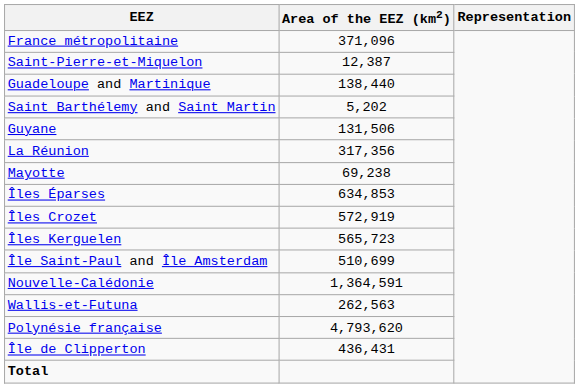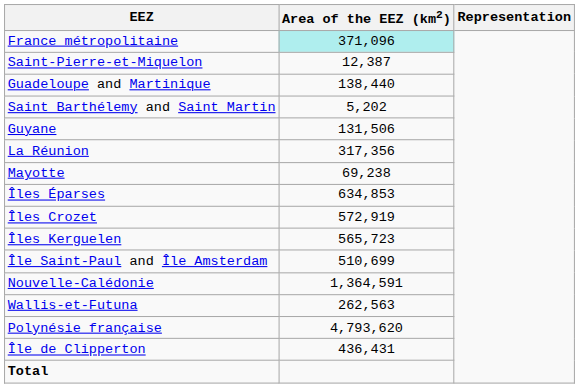France métropolitaine | Area of the EEZ (km2): no background -> paleturquoise background
